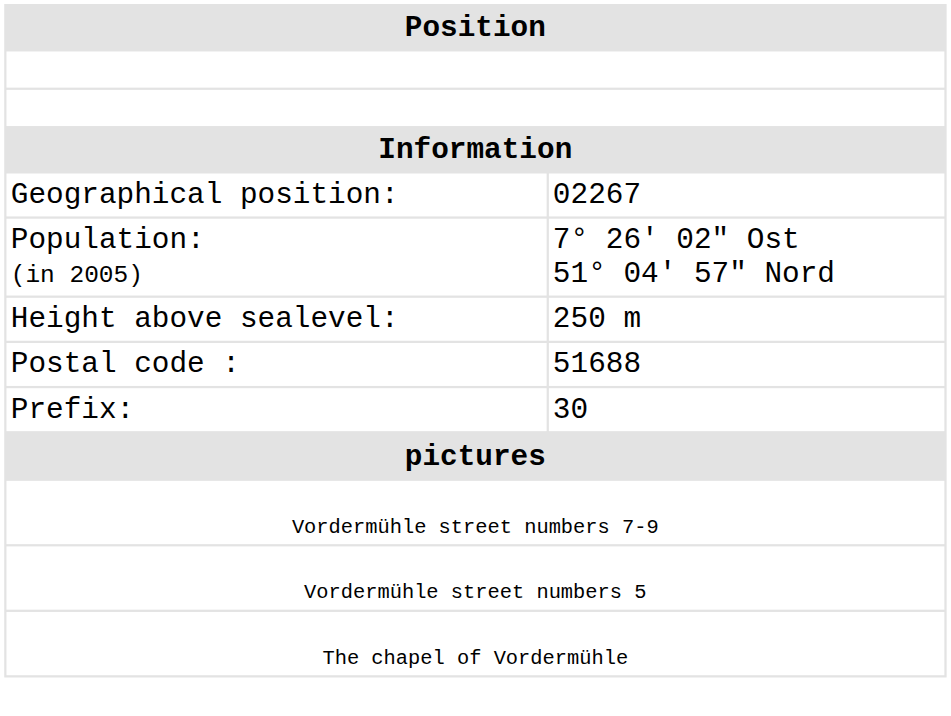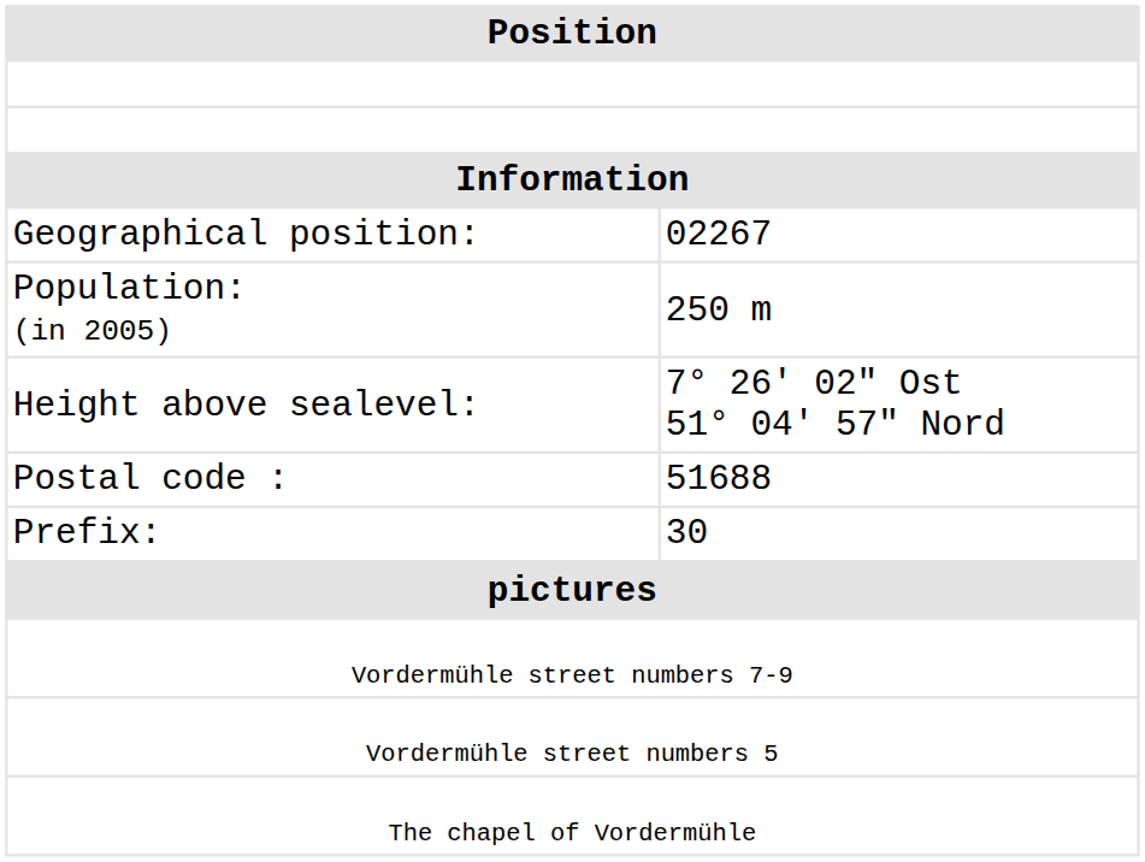row 4 | column 2: 7° 26' 02" Ost 51° 04' 57" Nord -> 250 m
row 5 | column 2: 250 m -> 7° 26' 02" Ost 51° 04' 57" Nord
